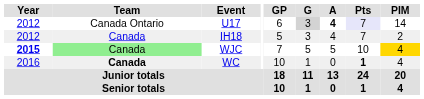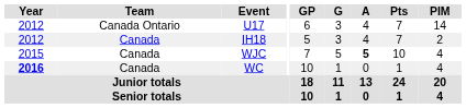U17 | G: lightgrey background -> no background
U17 | A: bold -> normal
U17 | Pts: lavender background -> no background
WJC | Year: bold -> normal
WJC | Team: lightgreen background -> no background
WJC | A: normal -> bold
WJC | PIM: gold background -> no background
WC | Year: normal -> bold
WC | Team: bold -> normal
WC | Pts: bold -> normal
